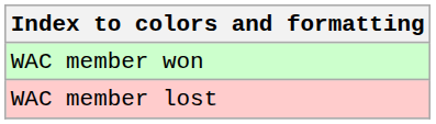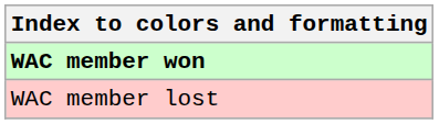row 2 | column 1: normal -> bold
